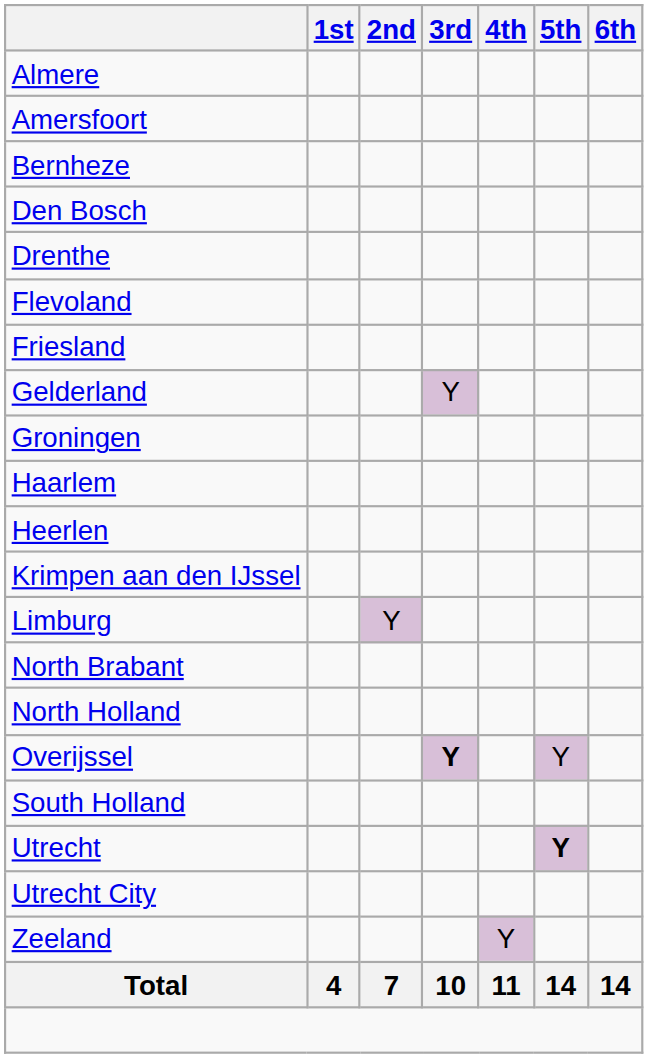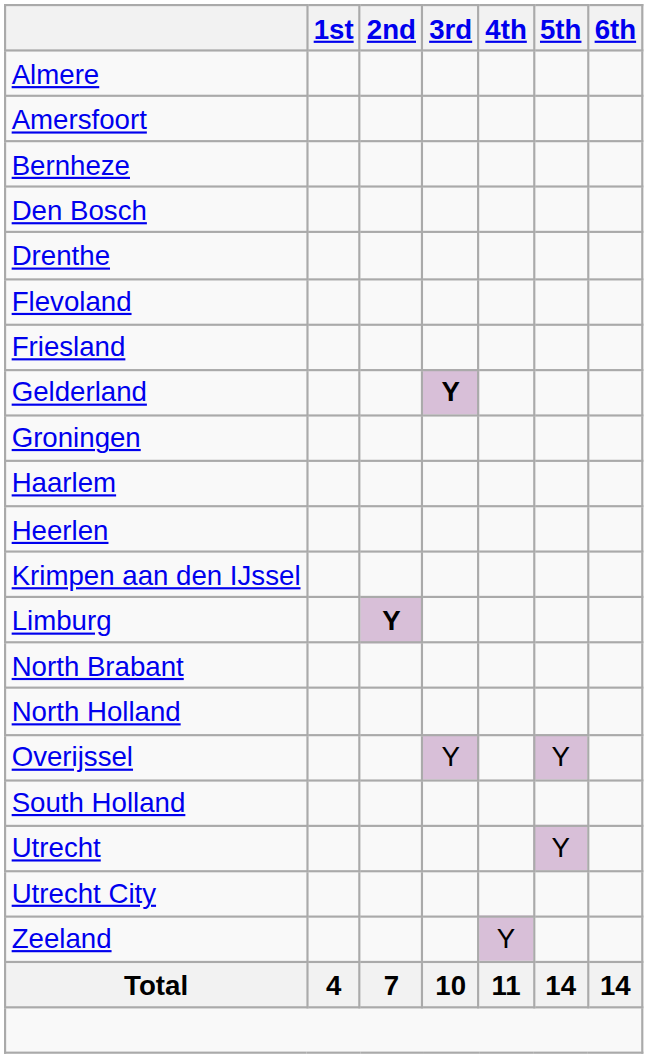Gelderland | 3rd: normal -> bold
Limburg | 2nd: normal -> bold
Overijssel | 3rd: bold -> normal
Utrecht | 5th: bold -> normal
